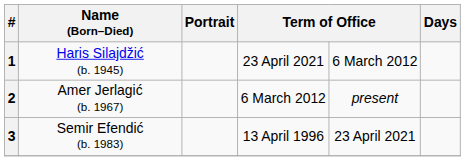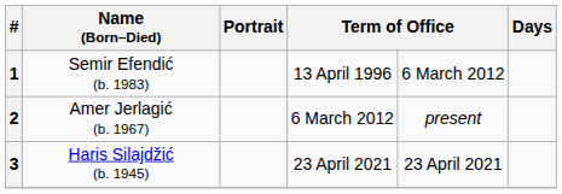1 | Name (Born–Died): Haris Silajdžić (b. 1945) -> Semir Efendić (b. 1983)
1 | column 4: 23 April 2021 -> 13 April 1996
3 | Name (Born–Died): Semir Efendić (b. 1983) -> Haris Silajdžić (b. 1945)
3 | column 4: 13 April 1996 -> 23 April 2021
